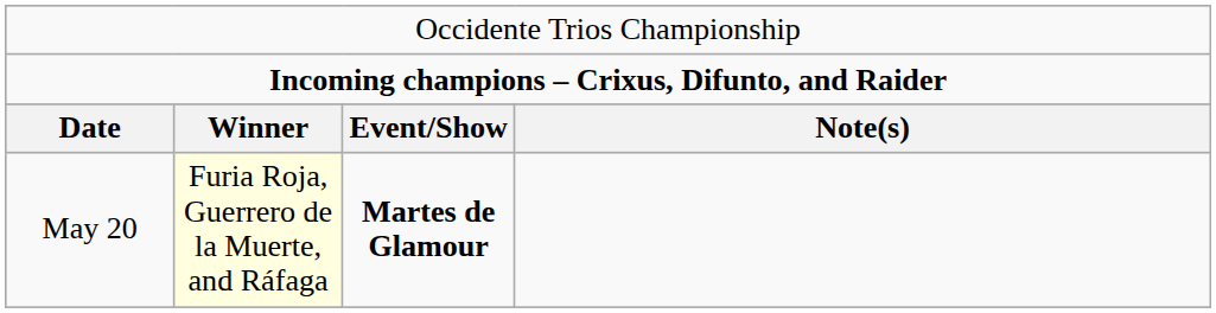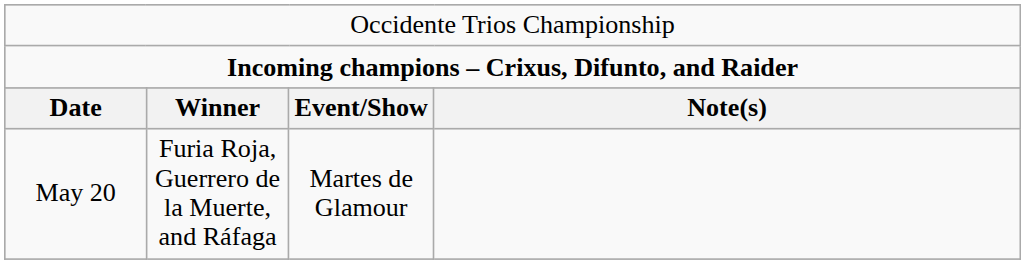May 20 | column 2: lightyellow background -> no background
May 20 | column 3: bold -> normal
